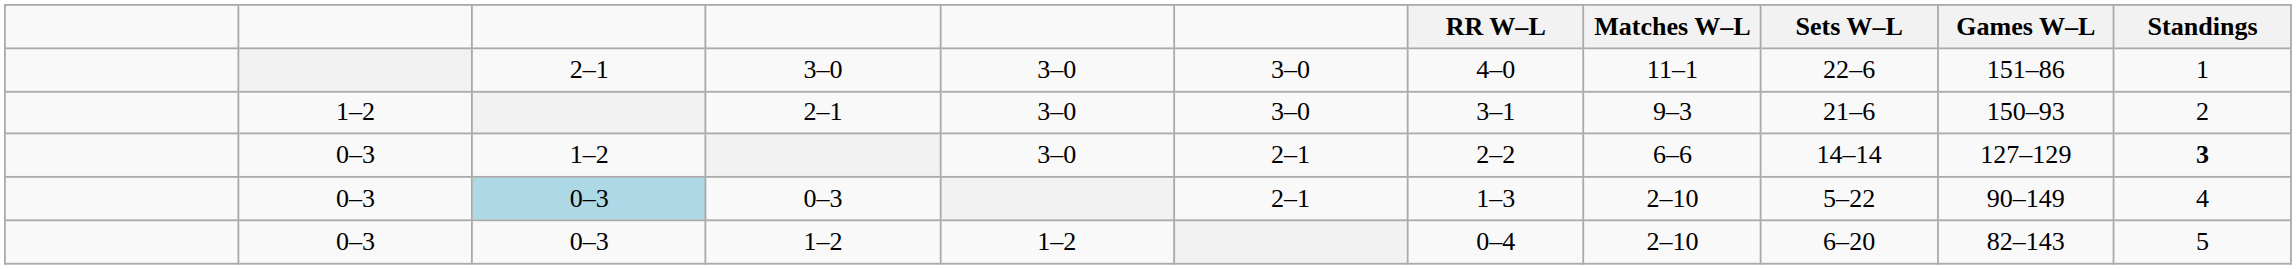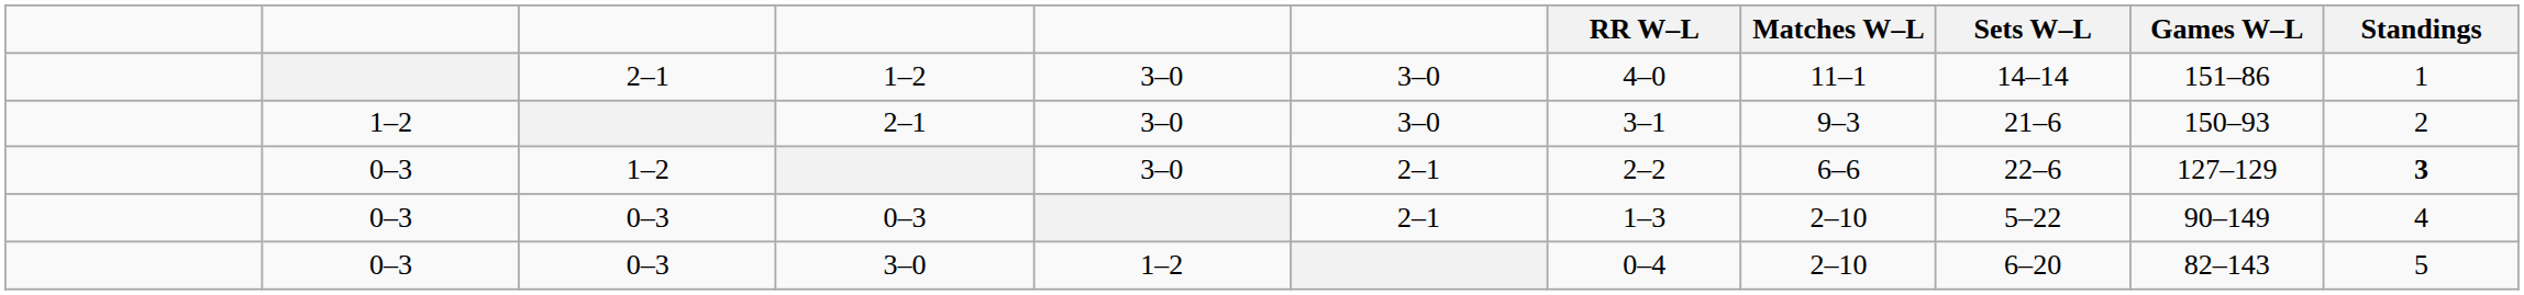row 2 | column 4: 3–0 -> 1–2
row 2 | Sets W–L: 22–6 -> 14–14
row 4 | Sets W–L: 14–14 -> 22–6
row 5 | column 3: lightblue background -> no background
row 6 | column 4: 1–2 -> 3–0
